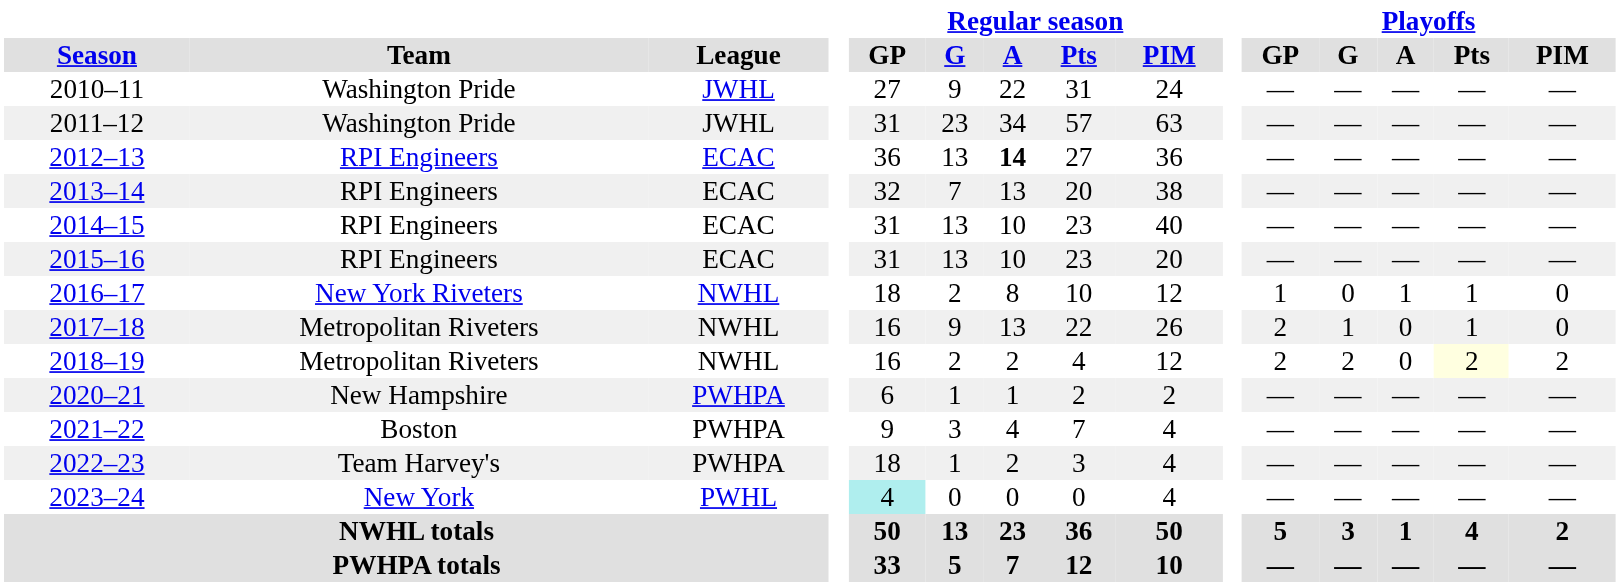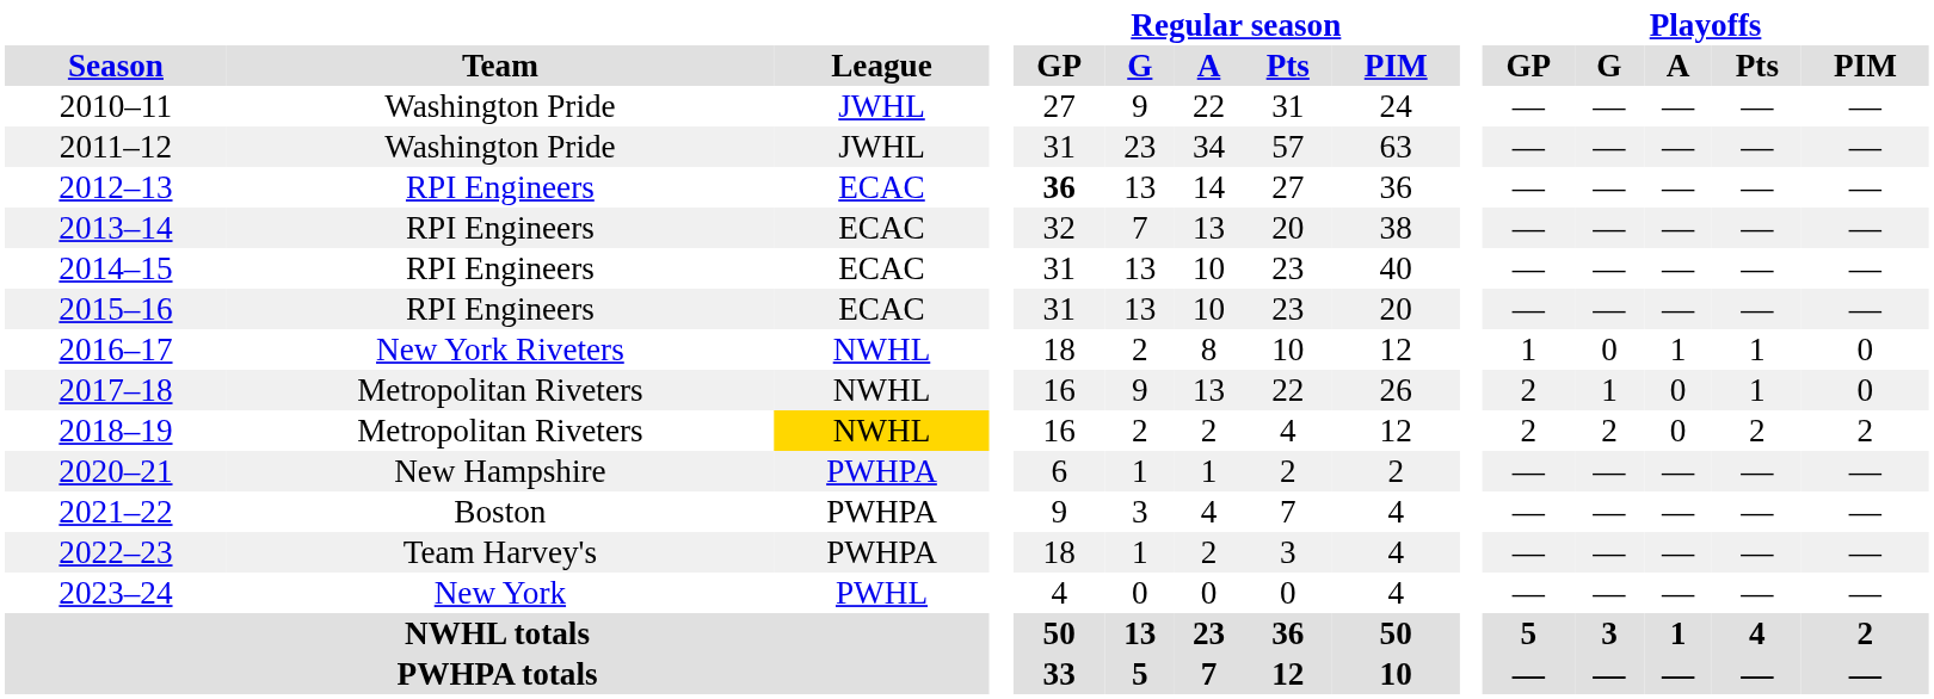2012–13 | Regular season / GP: normal -> bold
2012–13 | Regular season / A: bold -> normal
2018–19 | League: no background -> gold background
2018–19 | Playoffs / Pts: lightyellow background -> no background
2023–24 | Regular season / GP: paleturquoise background -> no background
